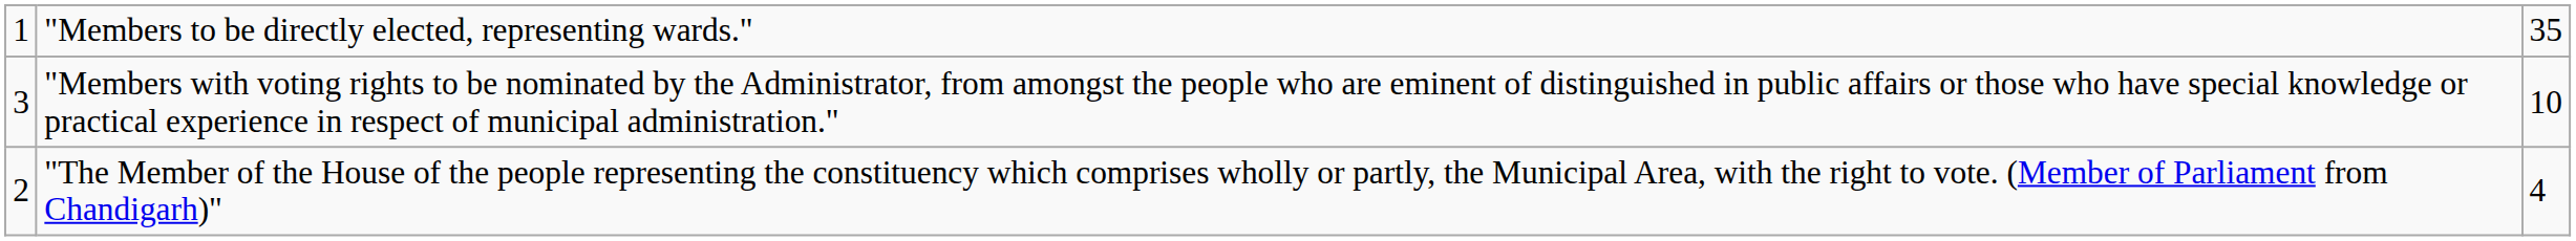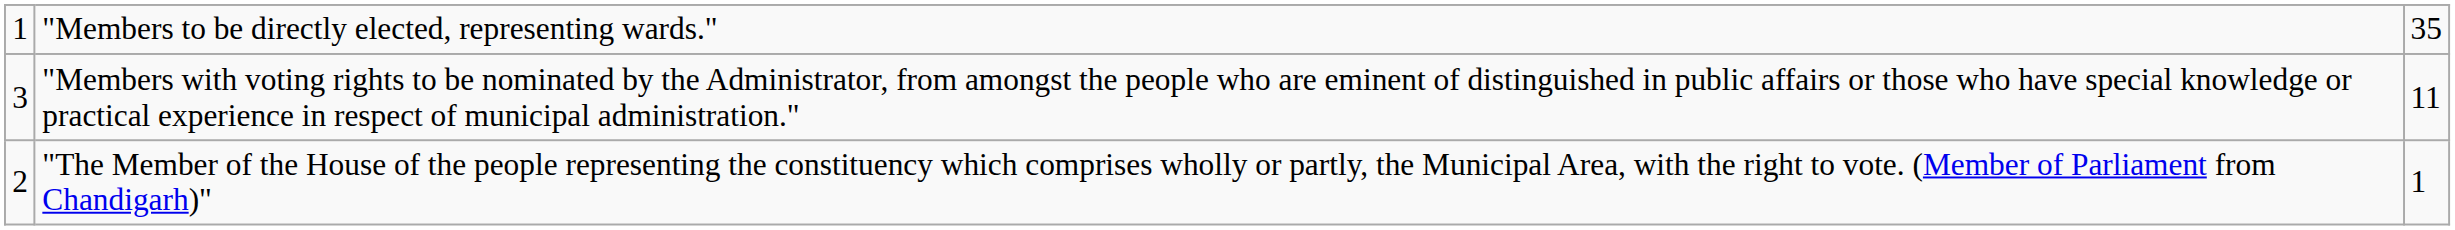row 2 | column 3: 10 -> 11
row 3 | column 3: 4 -> 1
